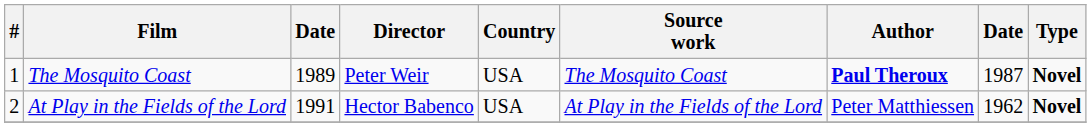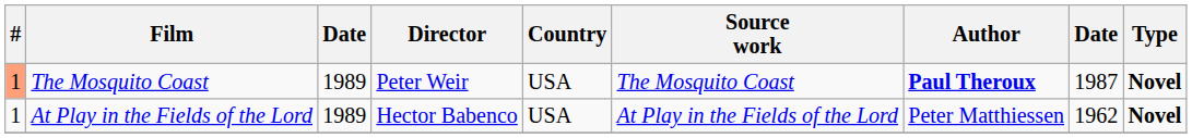row 2 | #: no background -> lightsalmon background
row 3 | #: 2 -> 1
row 3 | column 3: 1991 -> 1989
